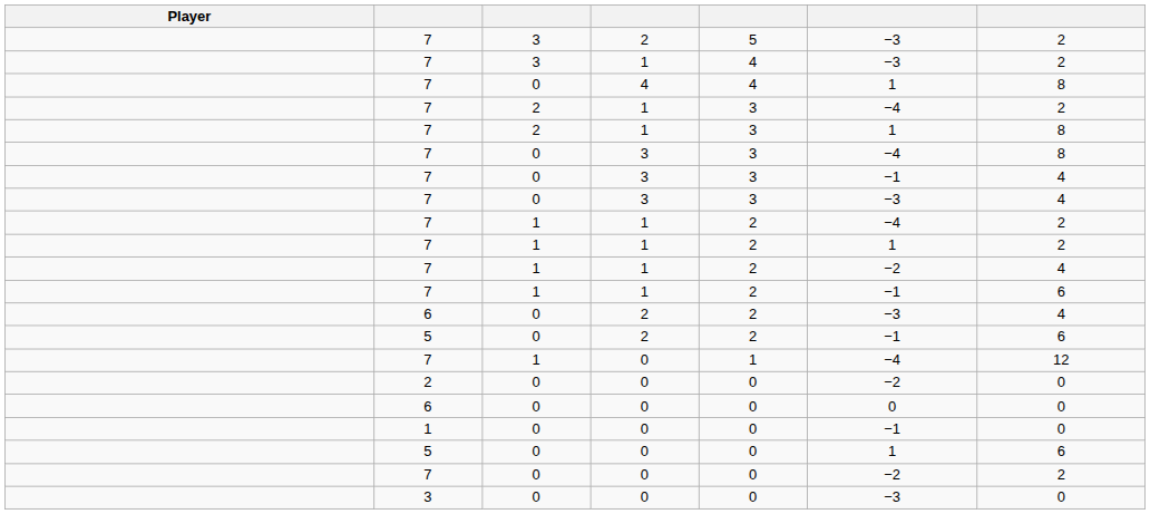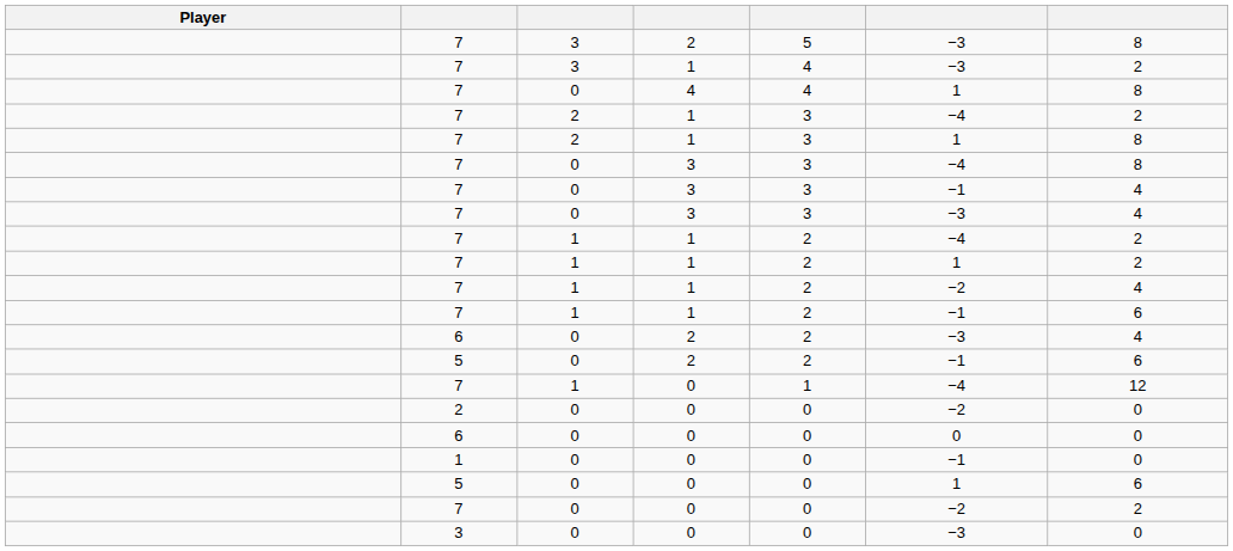row 2 | column 7: 2 -> 8
